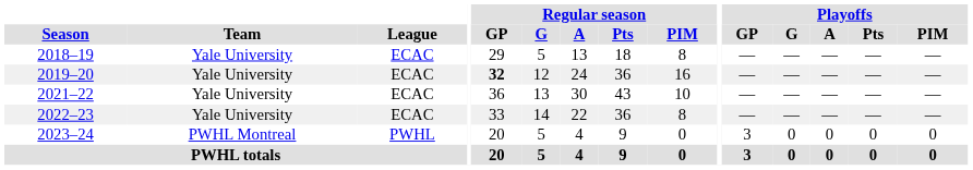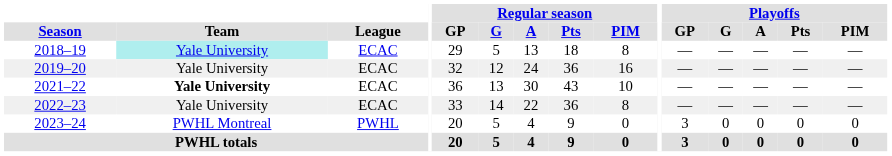2018–19 | Team: no background -> paleturquoise background
2019–20 | Regular season / GP: bold -> normal
2021–22 | Team: normal -> bold
